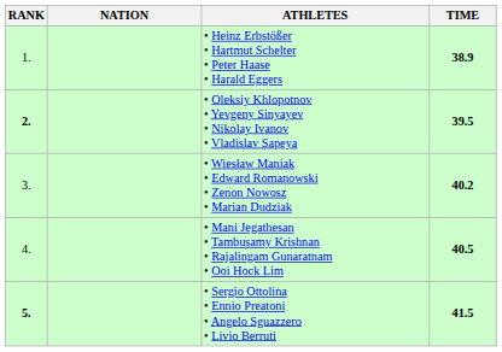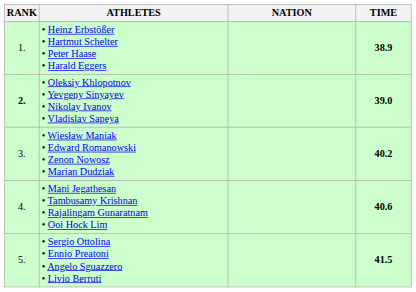columns swapped: NATION <-> ATHLETES
row 3 | TIME: 39.5 -> 39.0
row 5 | TIME: 40.5 -> 40.6
row 6 | RANK: bold -> normal
